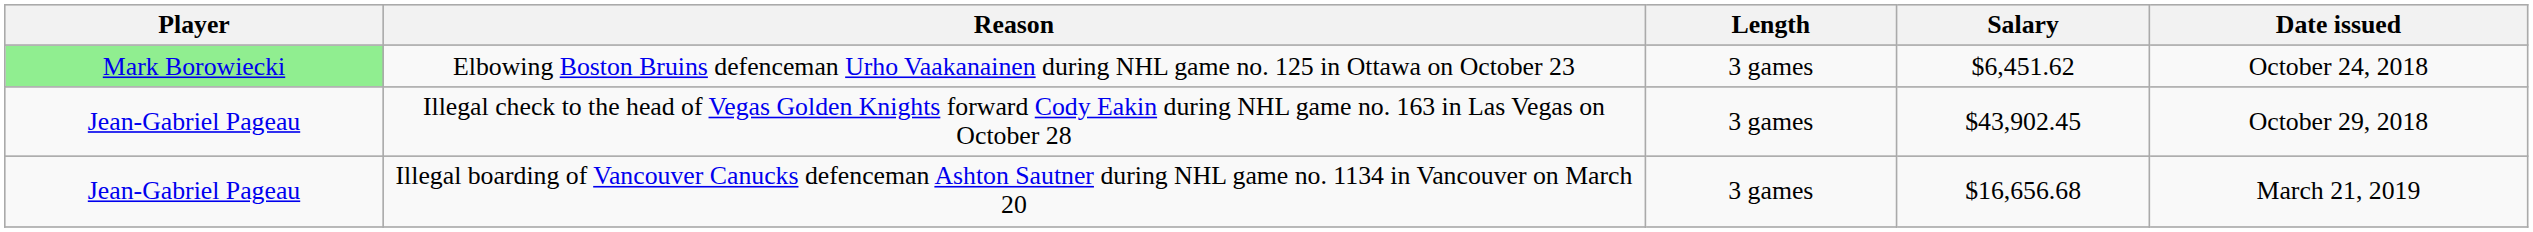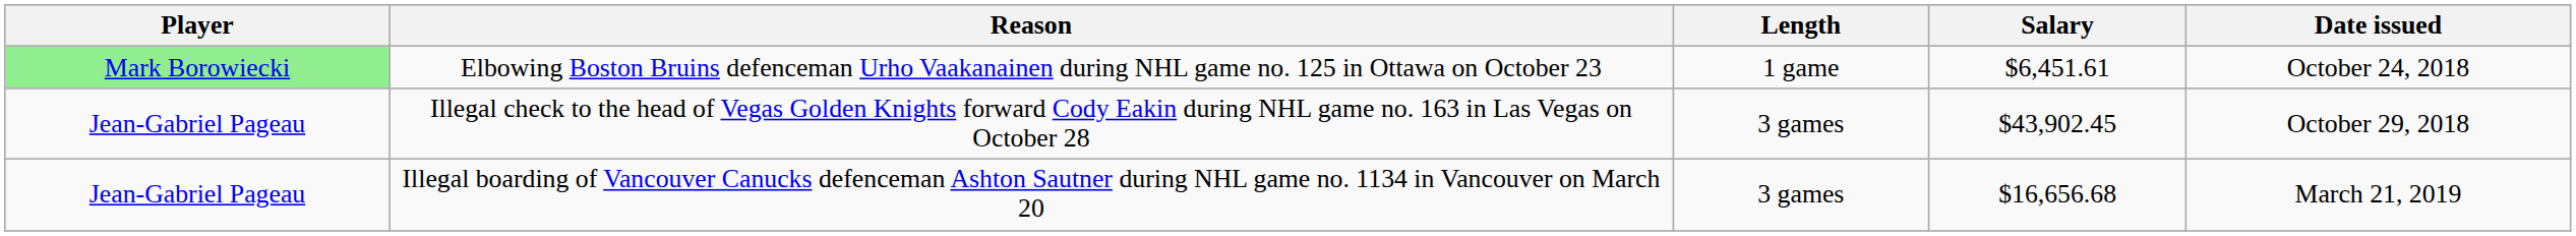row 2 | Length: 3 games -> 1 game
row 2 | Salary: $6,451.62 -> $6,451.61
